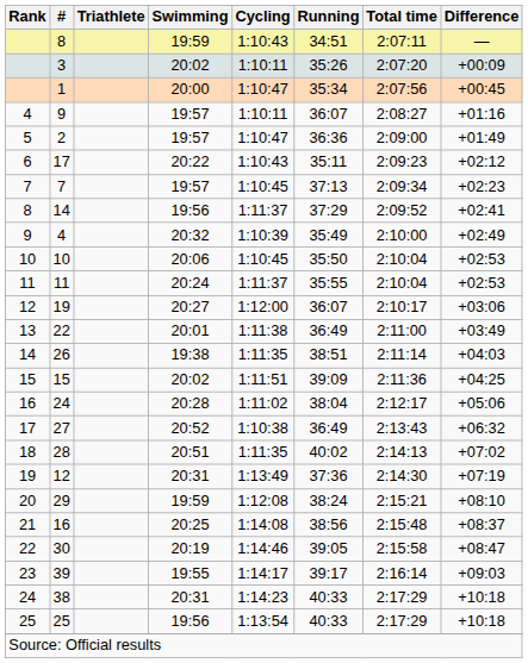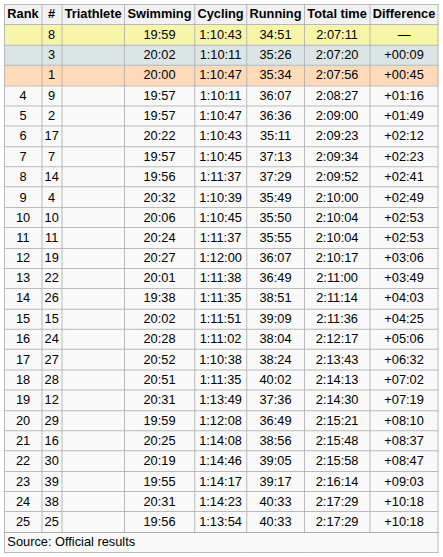27 | Running: 36:49 -> 38:24
29 | Running: 38:24 -> 36:49
